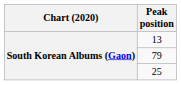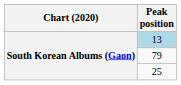13 | Peak position: no background -> lightblue background
